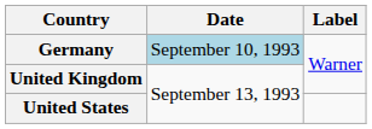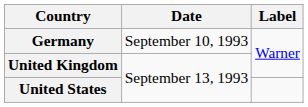Germany | Date: lightblue background -> no background
